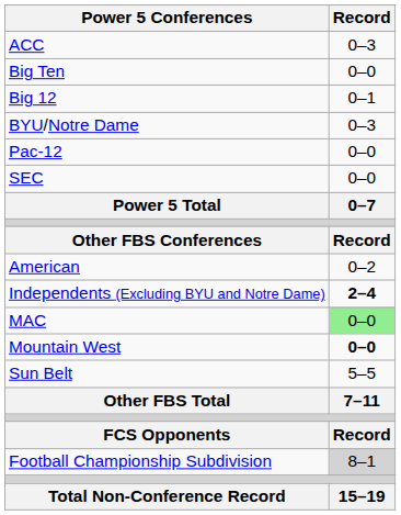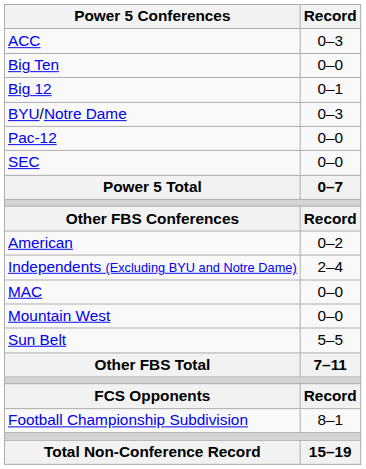Independents (Excluding BYU and Notre Dame) | Record: bold -> normal
MAC | Record: lightgreen background -> no background
Mountain West | Record: bold -> normal
Football Championship Subdivision | Record: lightgrey background -> no background
